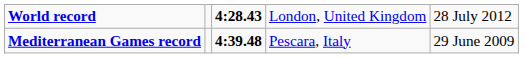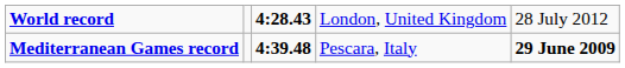Mediterranean Games record | column 5: normal -> bold
